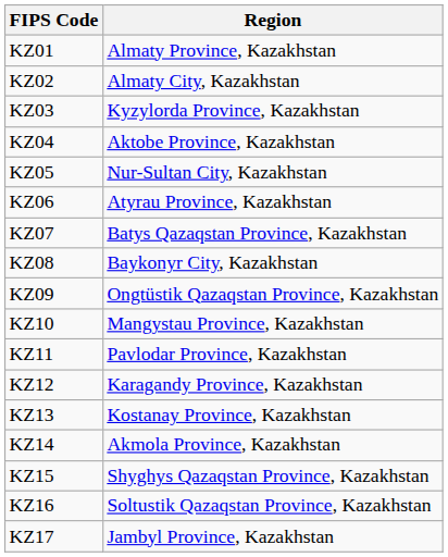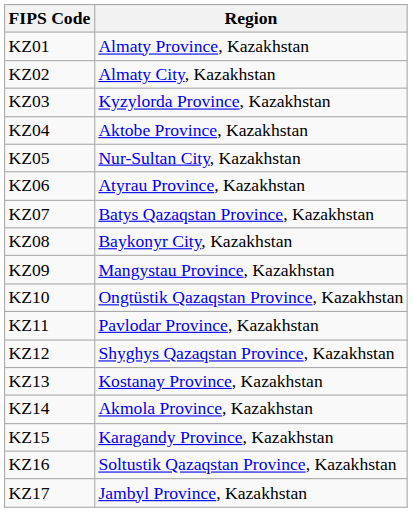KZ09 | Region: Ongtüstik Qazaqstan Province, Kazakhstan -> Mangystau Province, Kazakhstan
KZ10 | Region: Mangystau Province, Kazakhstan -> Ongtüstik Qazaqstan Province, Kazakhstan
KZ12 | Region: Karagandy Province, Kazakhstan -> Shyghys Qazaqstan Province, Kazakhstan
KZ15 | Region: Shyghys Qazaqstan Province, Kazakhstan -> Karagandy Province, Kazakhstan
